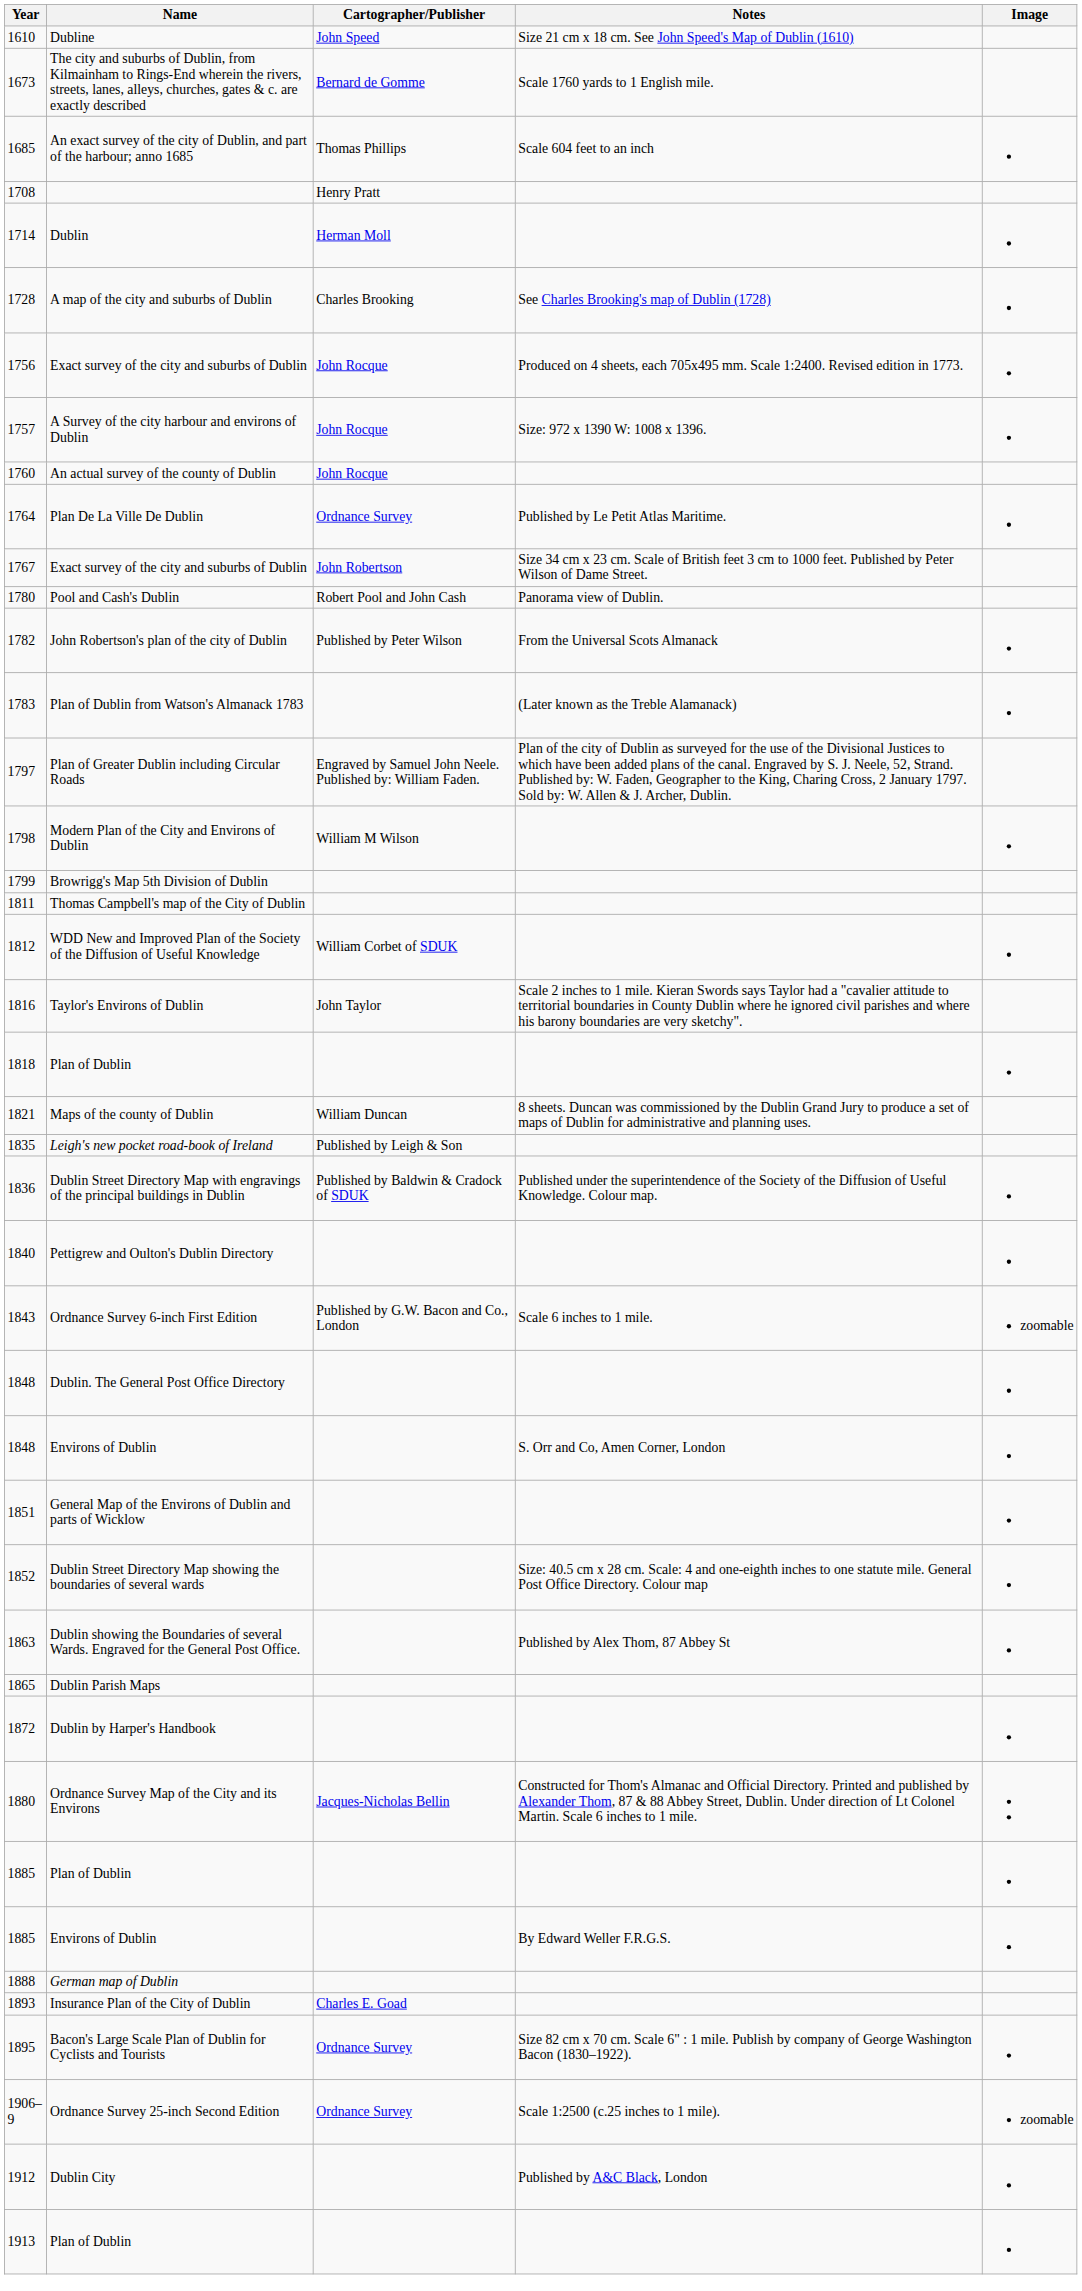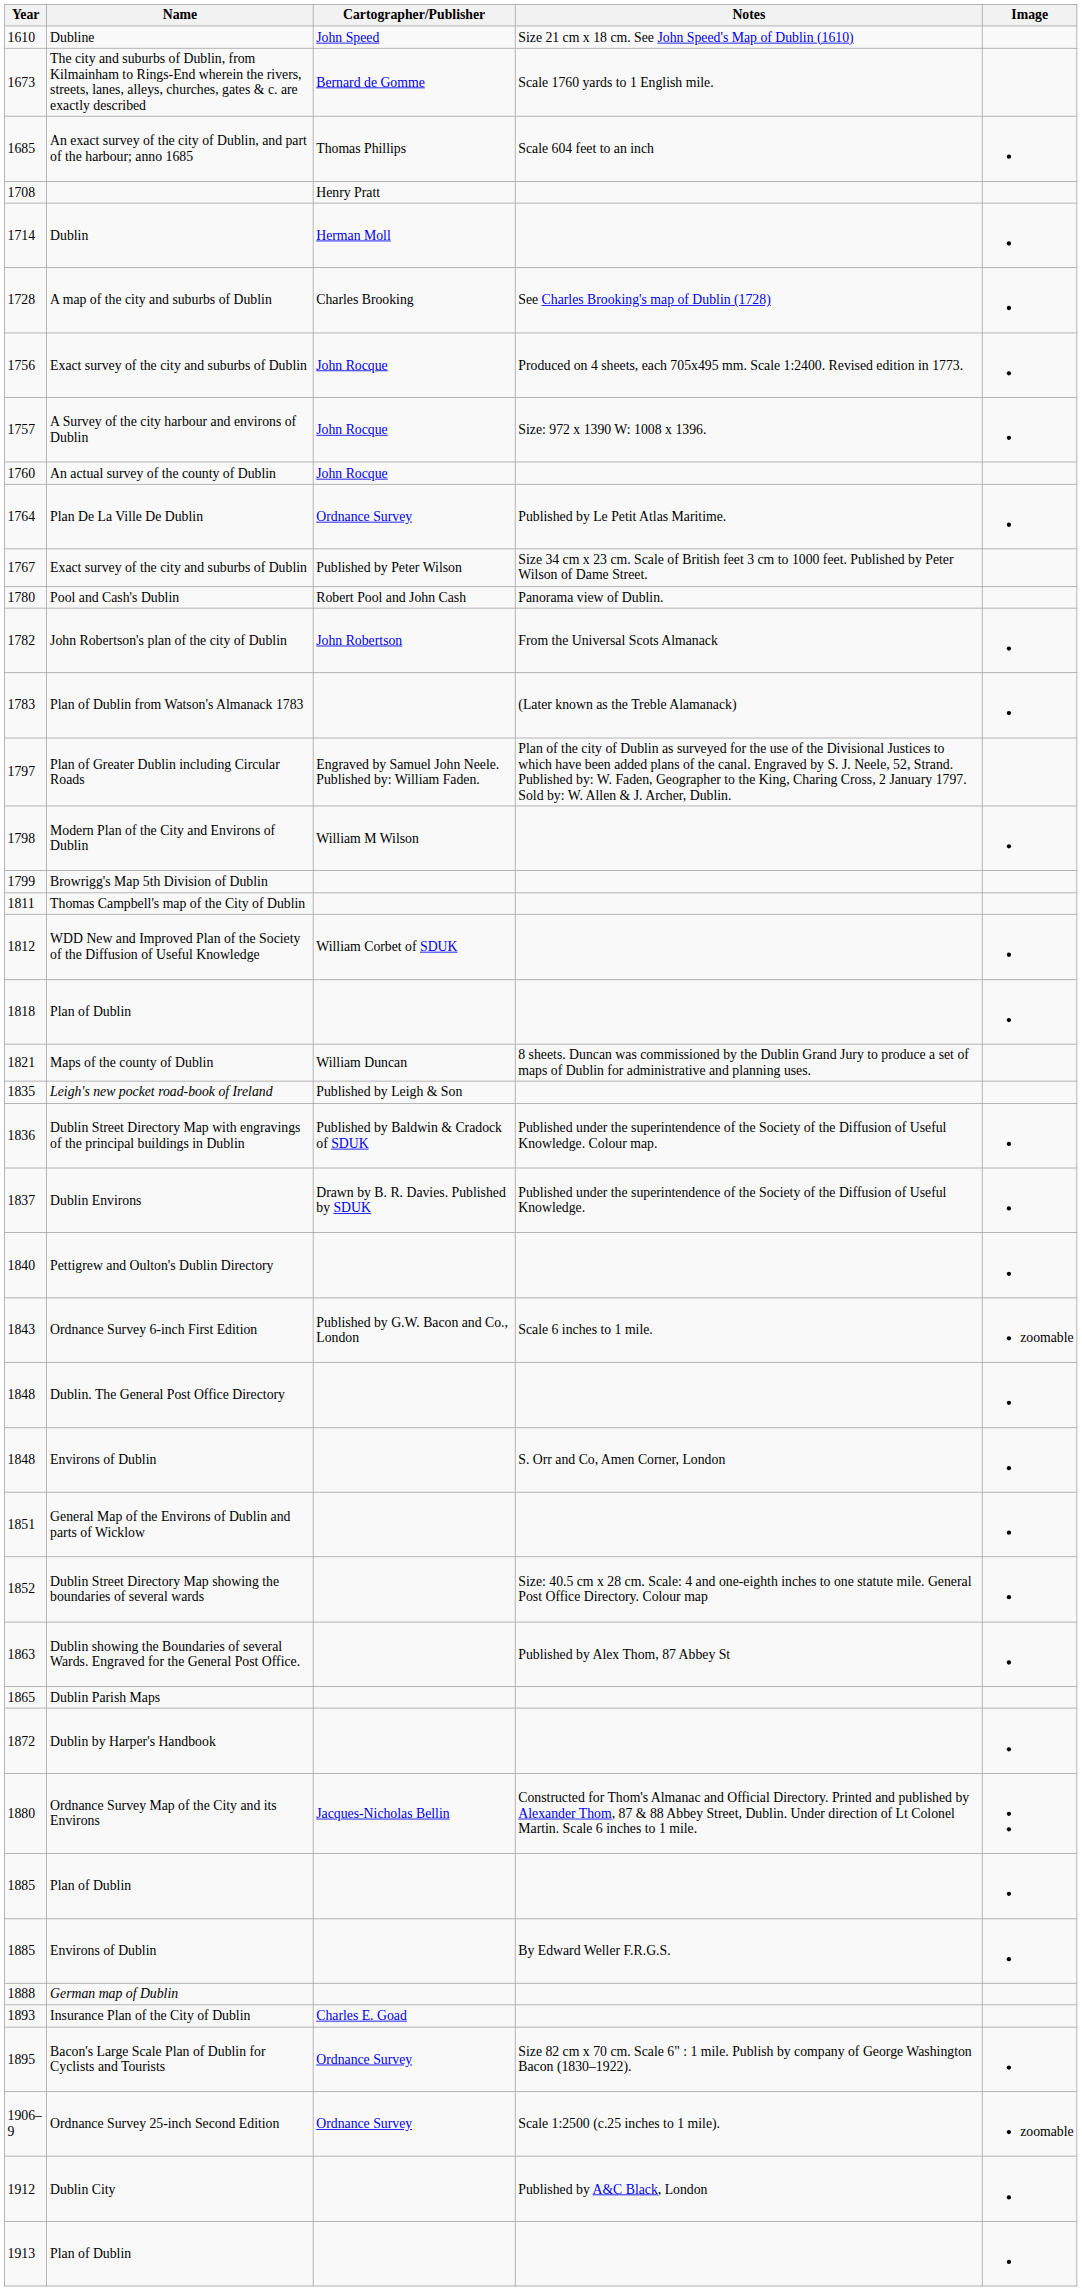1767 / Exact survey of the city and suburbs of Dublin | Cartographer/Publisher: John Robertson -> Published by Peter Wilson
John Robertson's plan of the city of Dublin | Cartographer/Publisher: Published by Peter Wilson -> John Robertson
- row: 1816 | Taylor's Environs of Dublin | John Taylor | Scale 2 inches to 1 mile. Kieran Swords says Taylor had a "cavalier attitude to territorial boundaries in County Dublin where he ignored civil parishes and where his barony boundaries are very sketchy".
+ row: 1837 | Dublin Environs | Drawn by B. R. Davies. Published by SDUK | Published under the superintendence of the Society of the Diffusion of Useful Knowledge.
